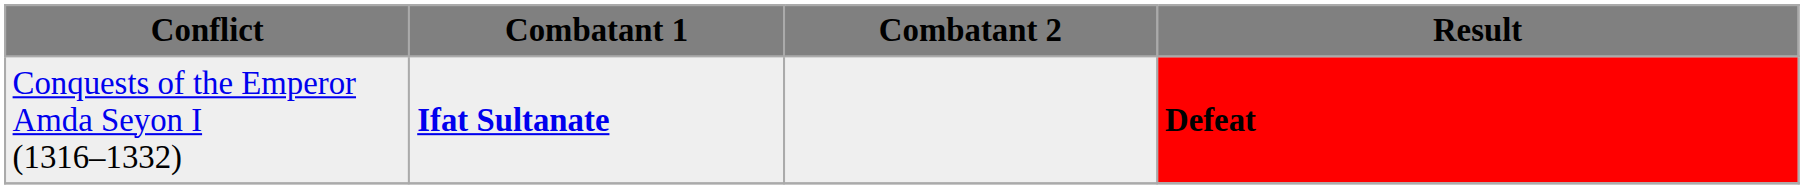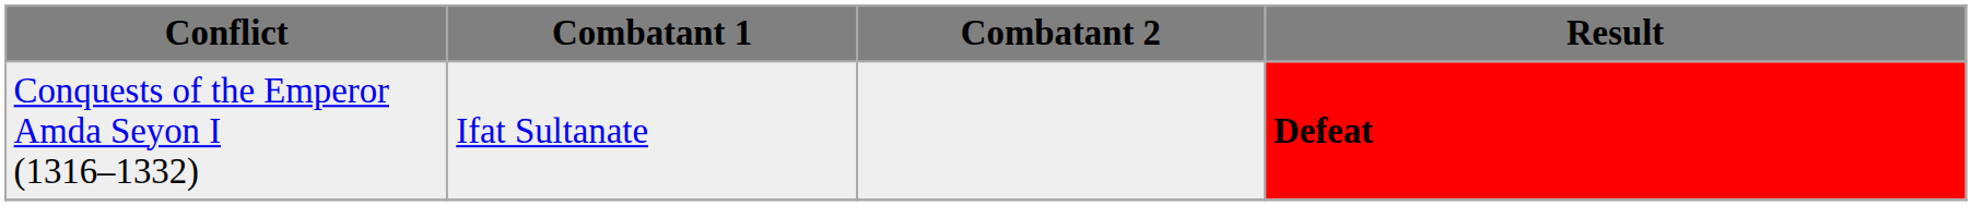Conquests of the Emperor Amda Seyon I (1316–1332) | Combatant 1: bold -> normal
